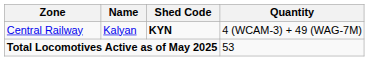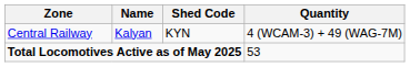Central Railway | Shed Code: bold -> normal
